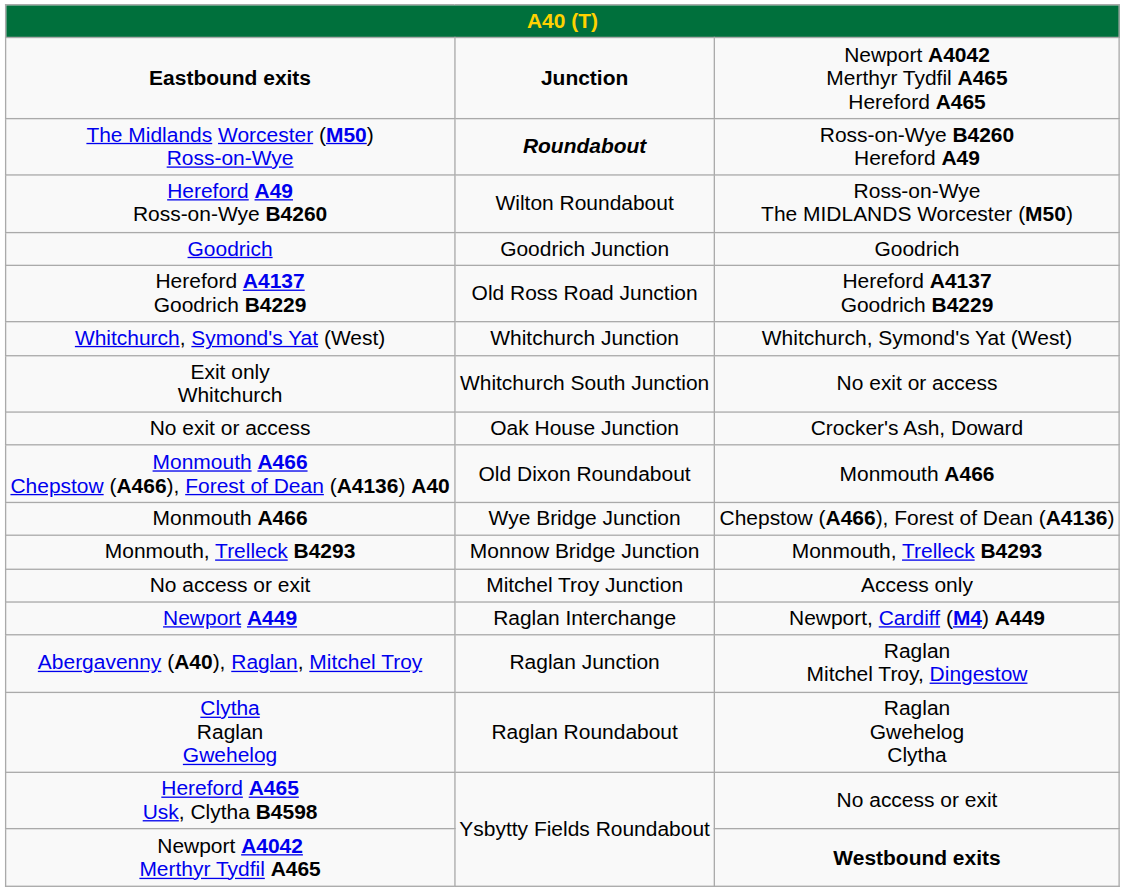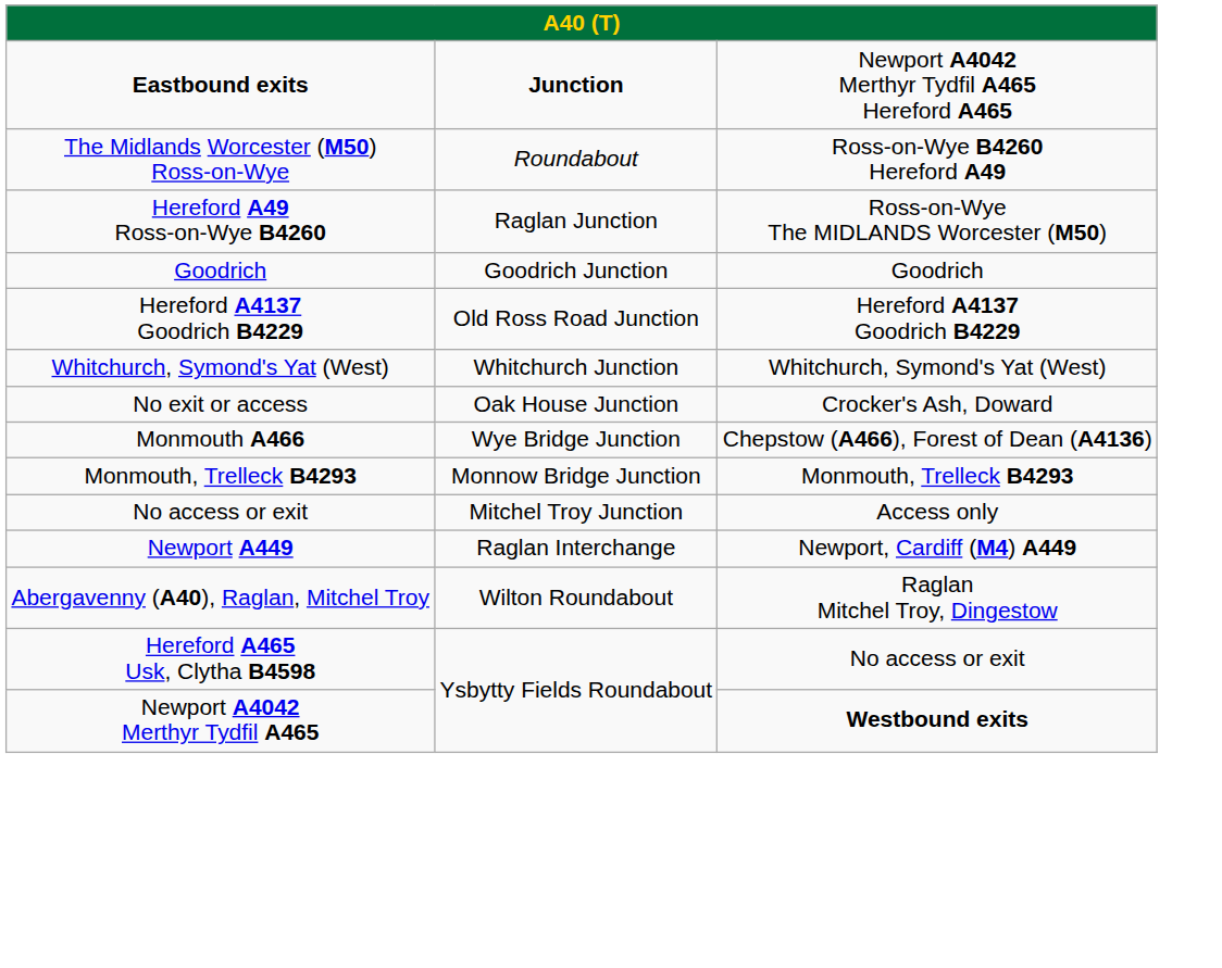The Midlands Worcester (M50) Ross-on-Wye | column 2: bold -> normal
Hereford A49 Ross-on-Wye B4260 | column 2: Wilton Roundabout -> Raglan Junction
- row: Exit only Whitchurch | Whitchurch South Junction | No exit or access
- row: Monmouth A466 Chepstow (A466), Forest of Dean (A4136) A40 | Old Dixon Roundabout | Monmouth A466
Abergavenny (A40), Raglan, Mitchel Troy | column 2: Raglan Junction -> Wilton Roundabout
- row: Clytha Raglan Gwehelog | Raglan Roundabout | Raglan Gwehelog Clytha
